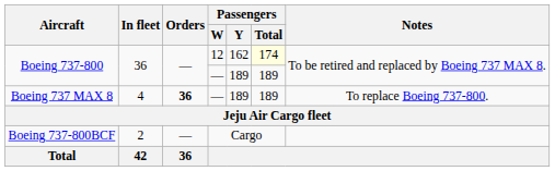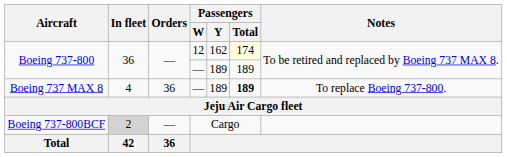Boeing 737 MAX 8 | Orders: bold -> normal
Boeing 737 MAX 8 | Passengers / Total: normal -> bold
Boeing 737-800BCF | In fleet: no background -> lightgrey background
